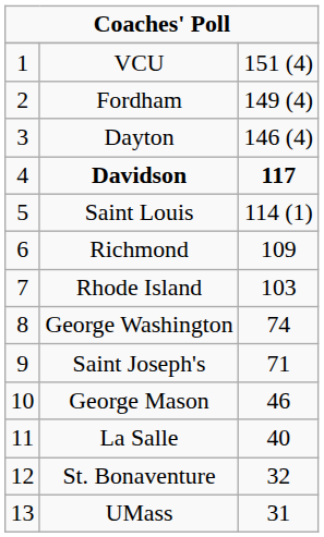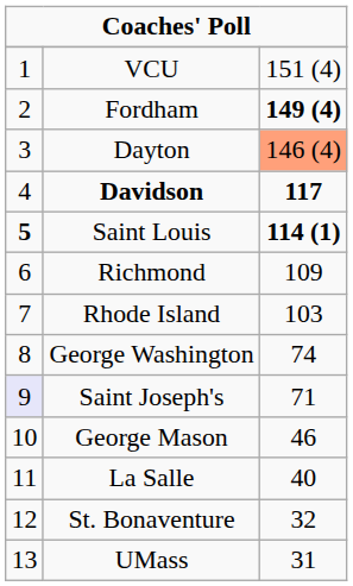Fordham | column 3: normal -> bold
Dayton | column 3: no background -> lightsalmon background
Saint Louis | column 1: normal -> bold
Saint Louis | column 3: normal -> bold
Saint Joseph's | column 1: no background -> lavender background
